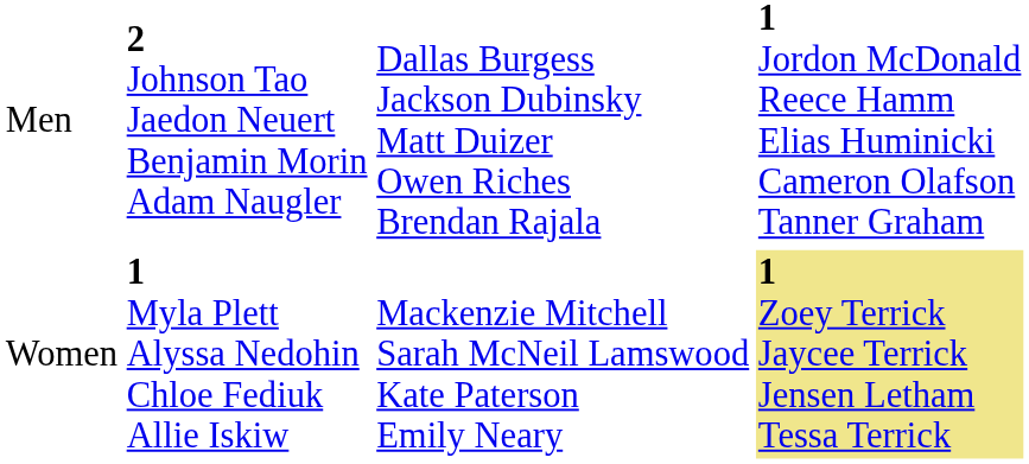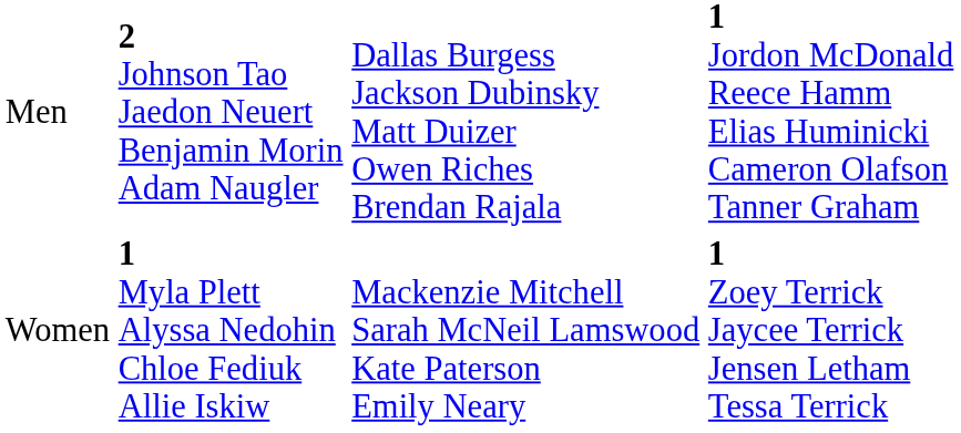Women | column 4: khaki background -> no background
